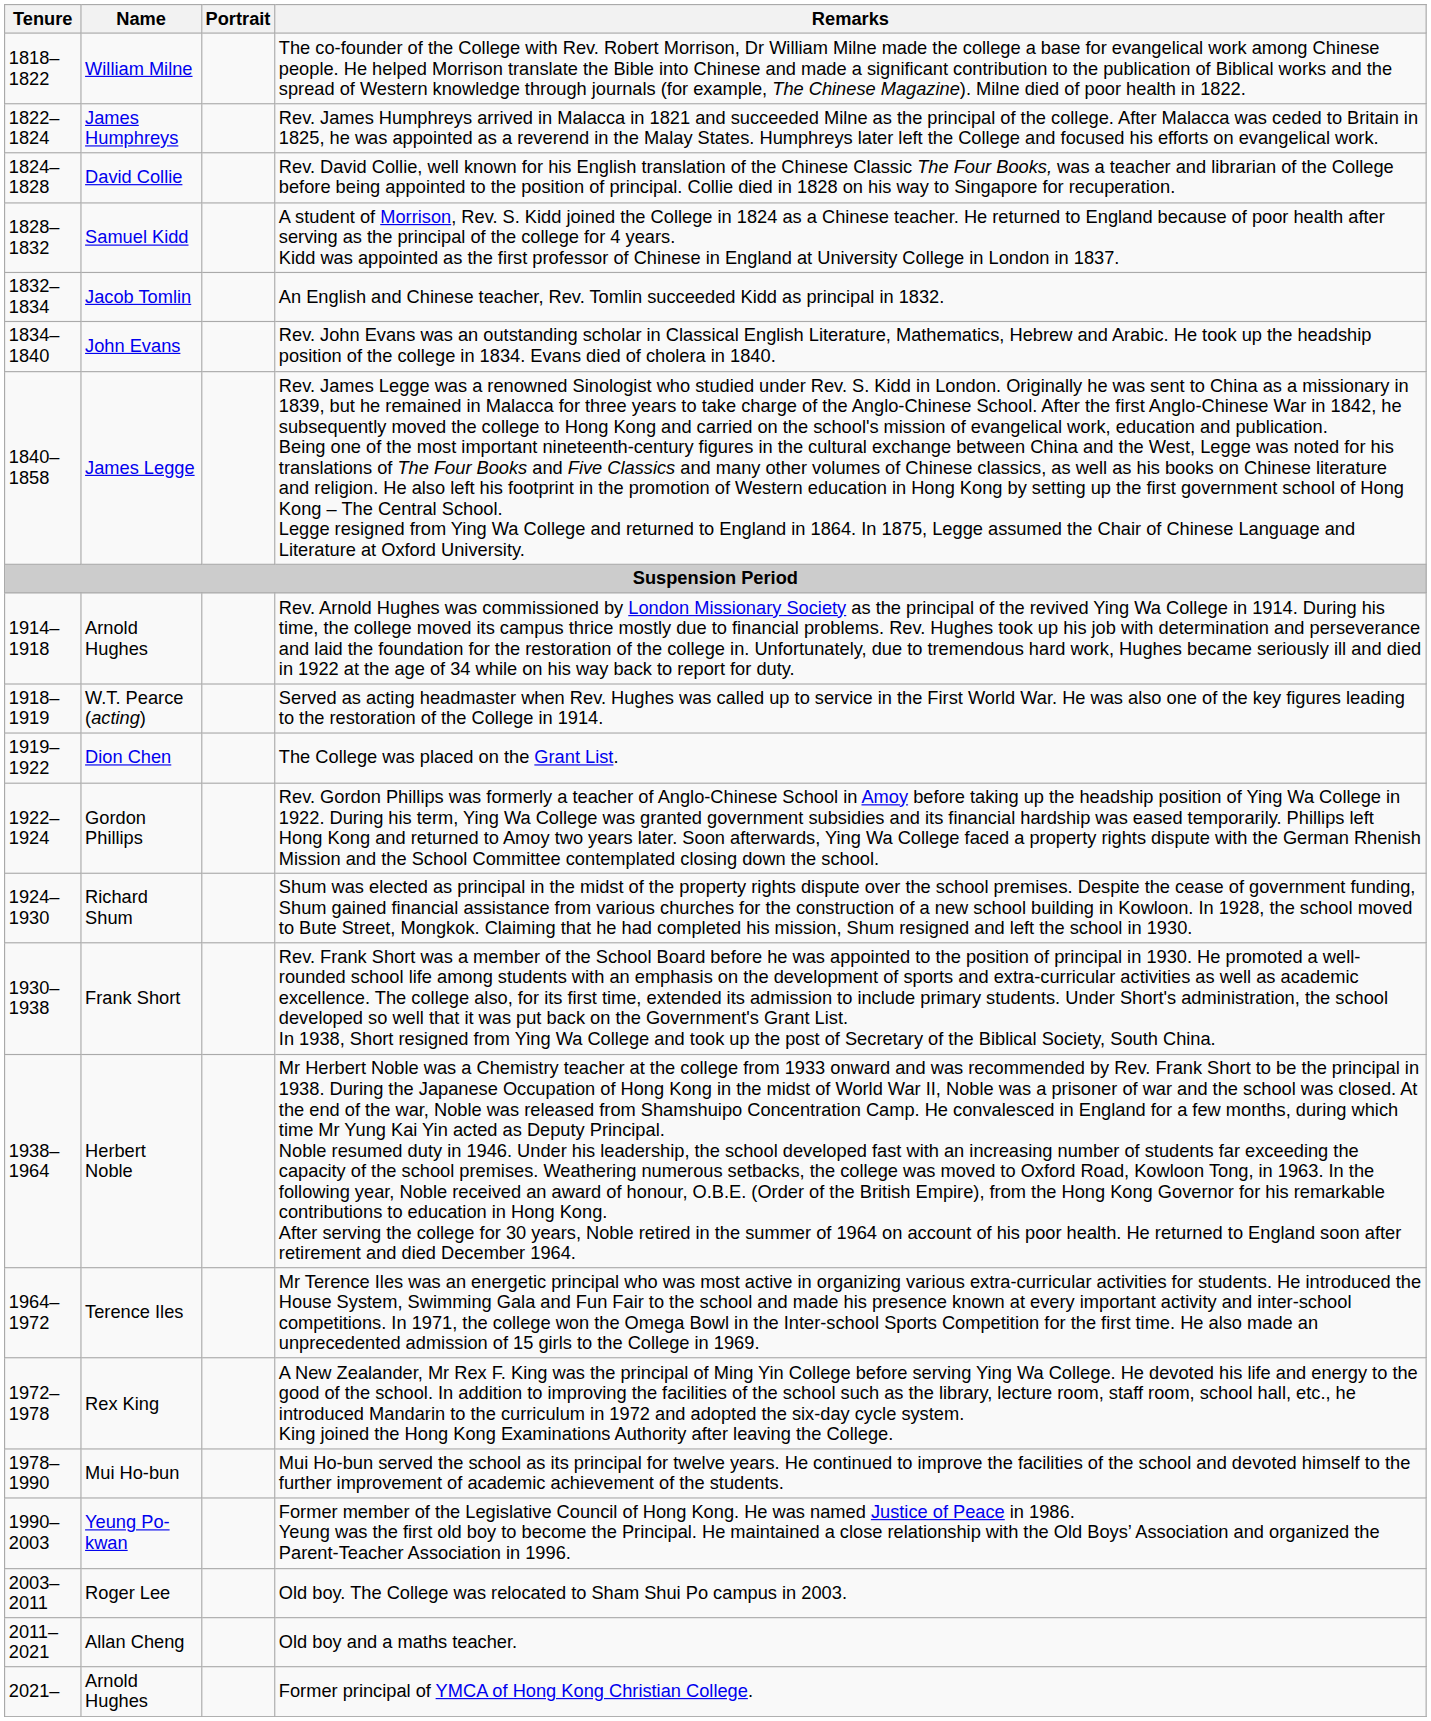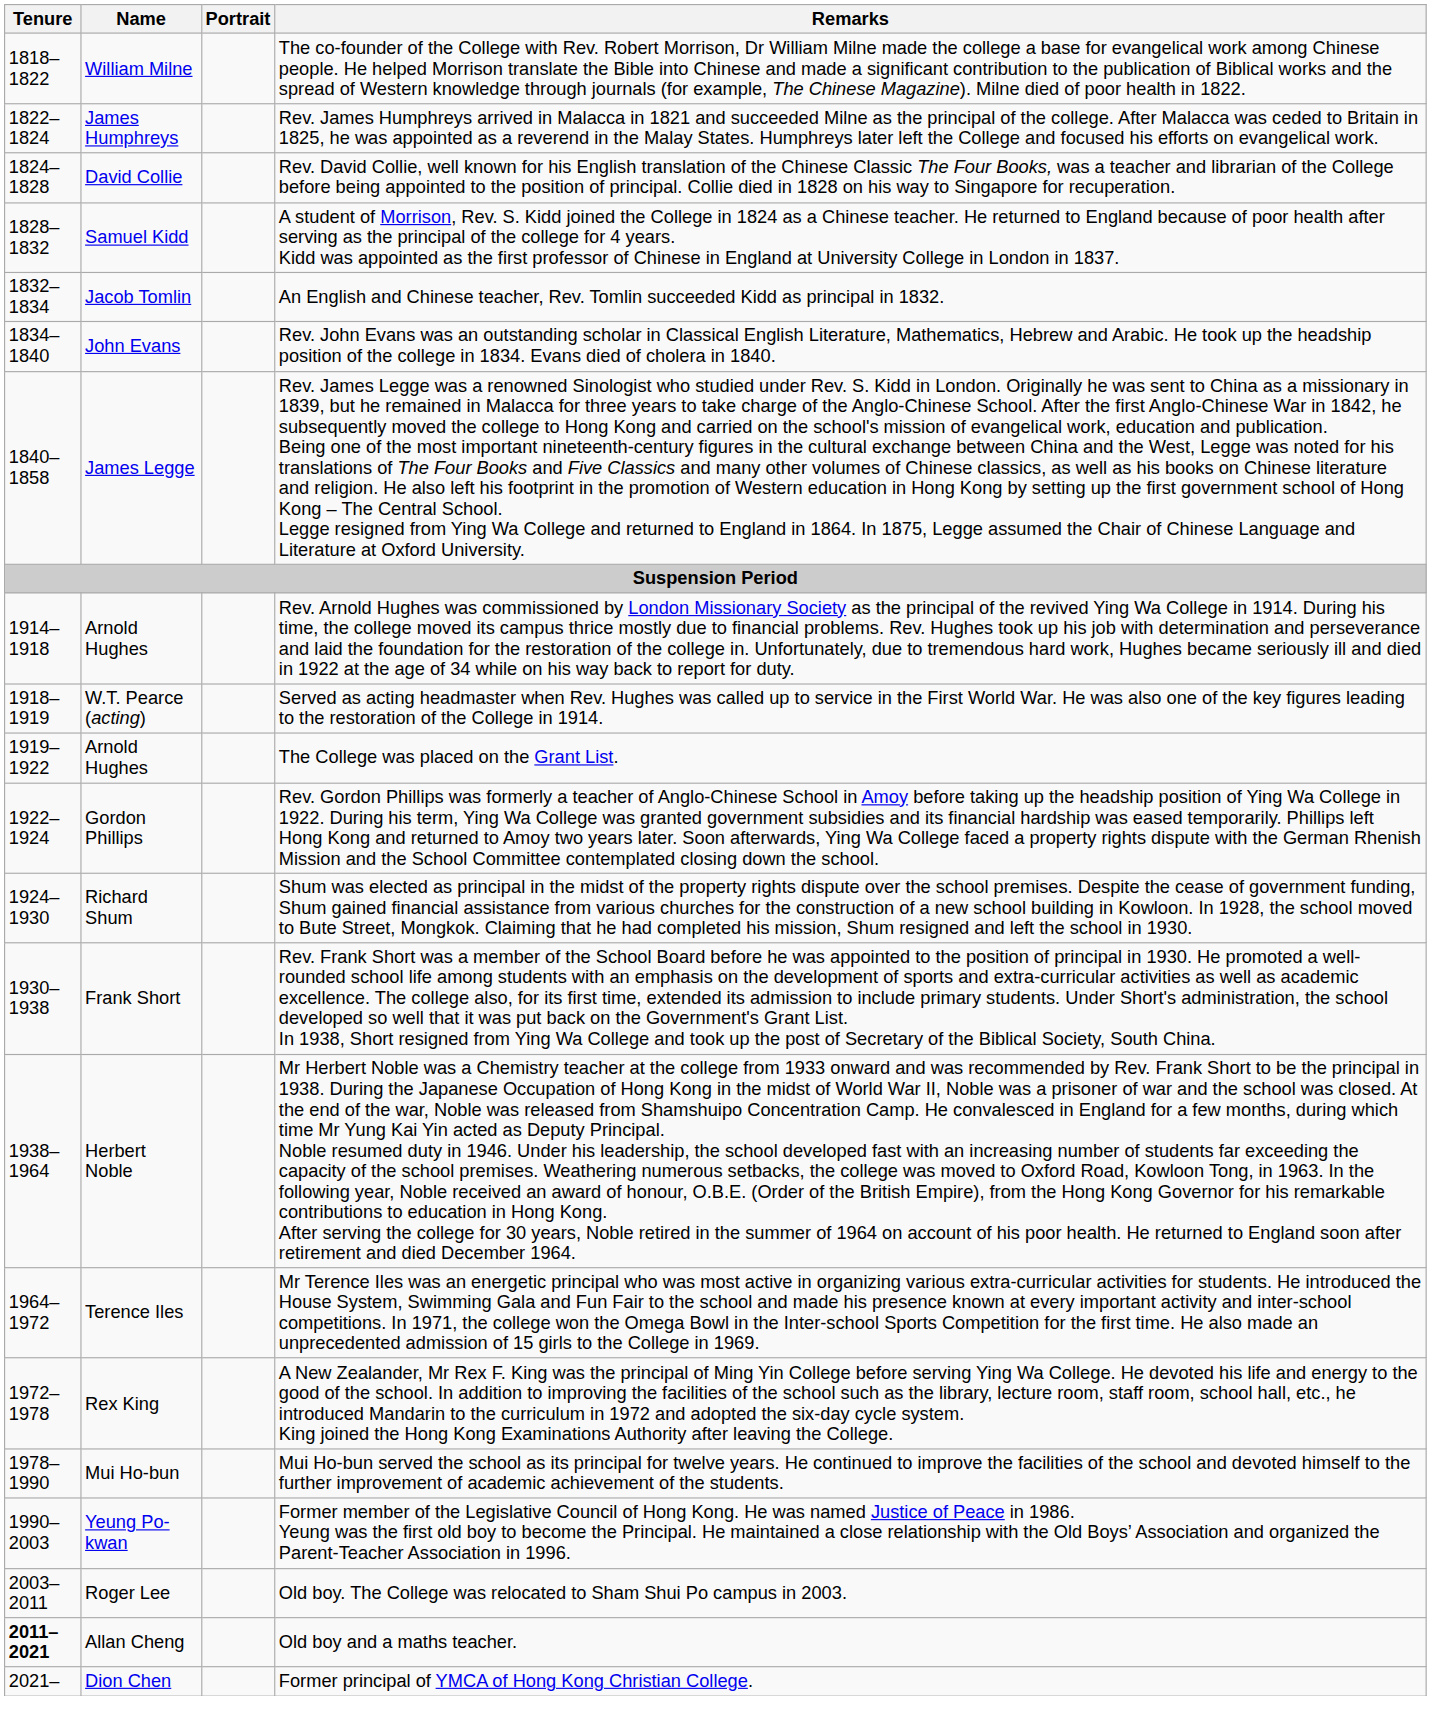The College was placed on the Grant List. | Name: Dion Chen -> Arnold Hughes
Old boy and a maths teacher. | Tenure: normal -> bold
Former principal of YMCA of Hong Kong Christian College. | Name: Arnold Hughes -> Dion Chen
